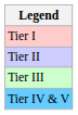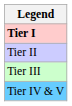row 2 | column 1: normal -> bold
